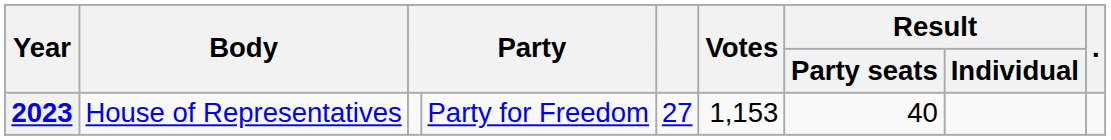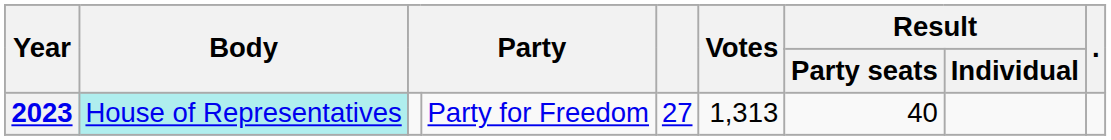2023 | Body: no background -> paleturquoise background
2023 | Votes: 1,153 -> 1,313
